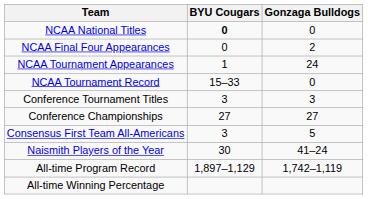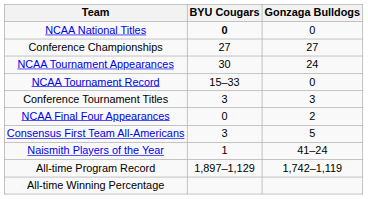rows swapped: NCAA Final Four Appearances <-> Conference Championships
NCAA Tournament Appearances | BYU Cougars: 1 -> 30
Naismith Players of the Year | BYU Cougars: 30 -> 1
